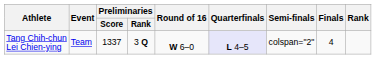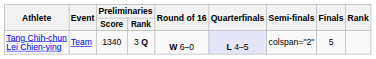Tang Chih-chun Lei Chien-ying | Preliminaries / Score: 1337 -> 1340
Tang Chih-chun Lei Chien-ying | Finals: 4 -> 5
